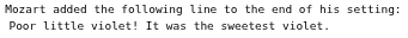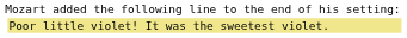row 2 | column 1: no background -> khaki background
